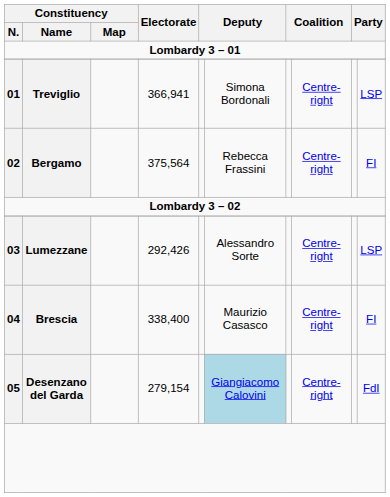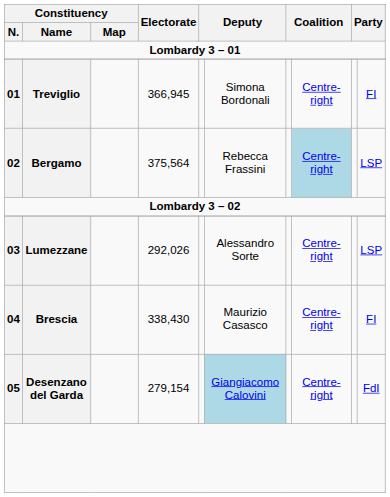Treviglio | Electorate: 366,941 -> 366,945
Treviglio | column 10: LSP -> FI
Bergamo | column 8: no background -> lightblue background
Bergamo | column 10: FI -> LSP
Lumezzane | Electorate: 292,426 -> 292,026
Brescia | Electorate: 338,400 -> 338,430
